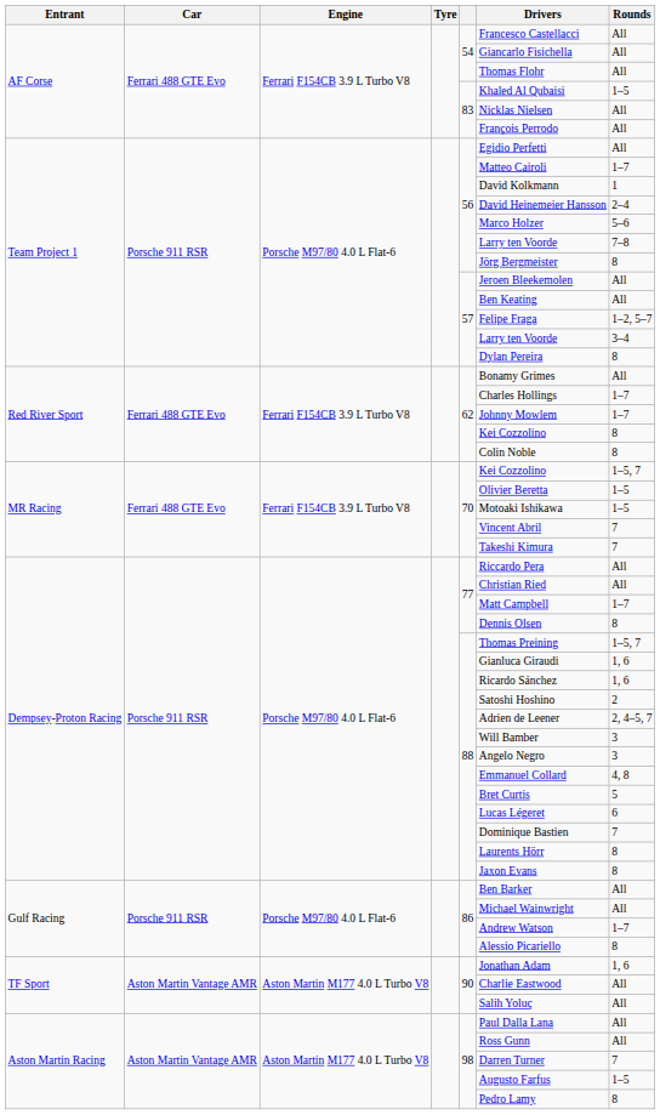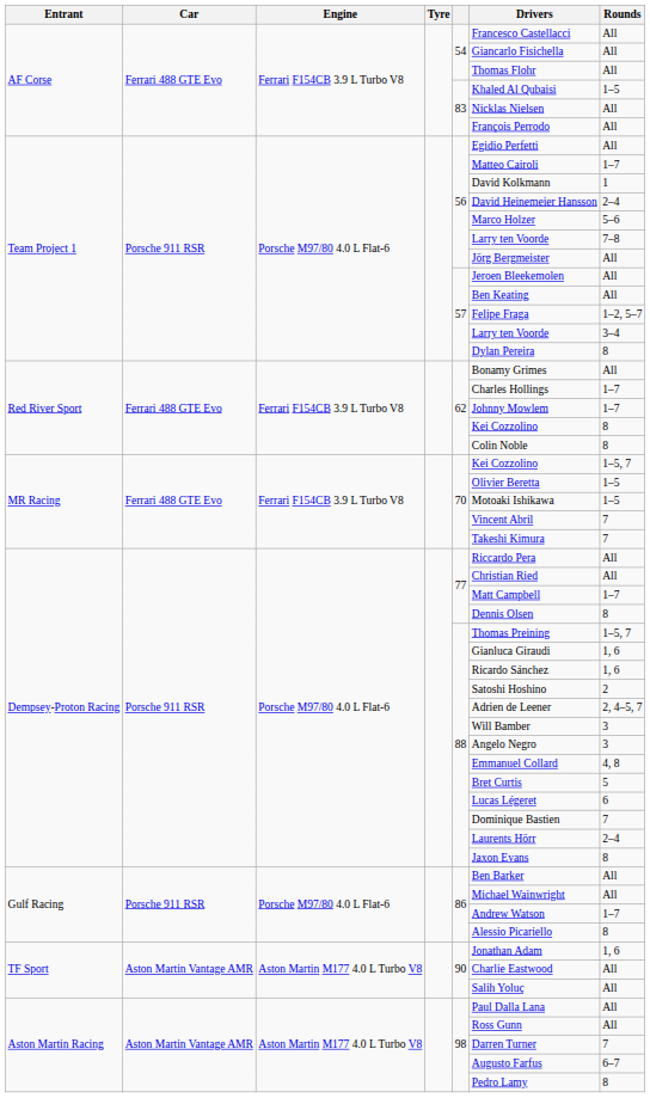row 14 | Rounds: 8 -> All
row 45 | Rounds: 8 -> 2–4
row 57 | Rounds: 1–5 -> 6–7
